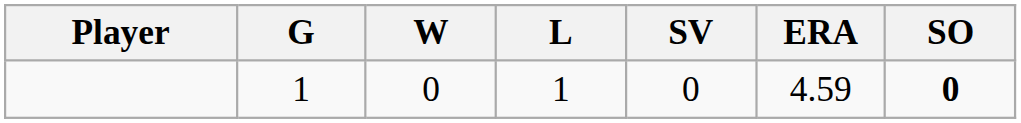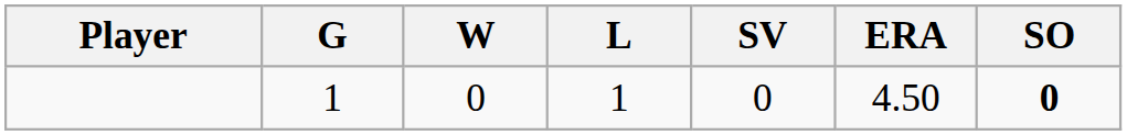row 2 | ERA: 4.59 -> 4.50
